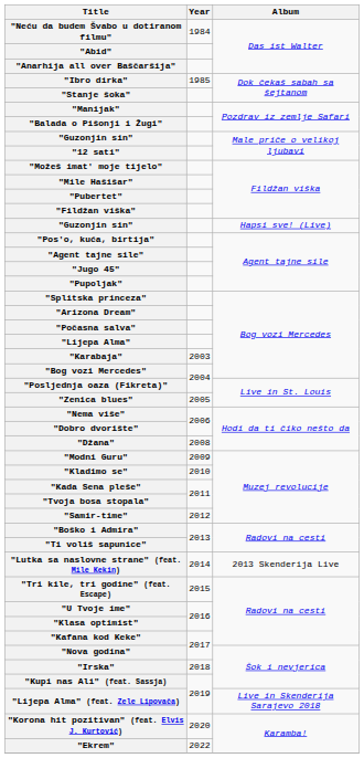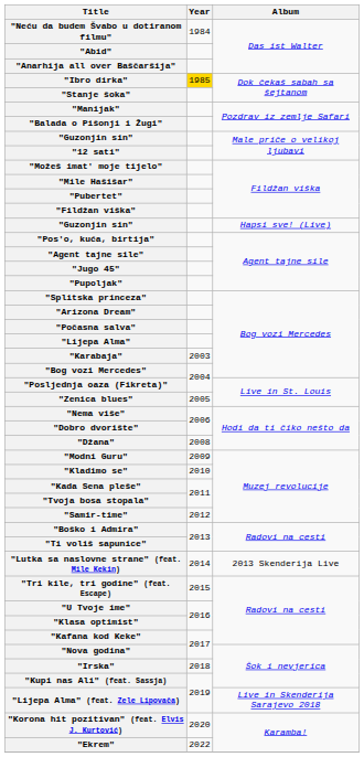"Ibro dirka" | Year: no background -> gold background
